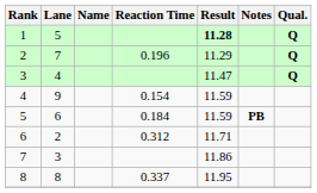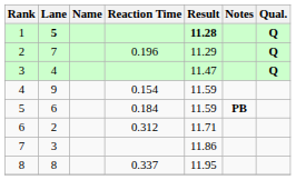1 | Lane: normal -> bold
